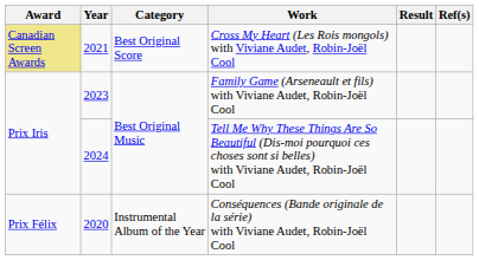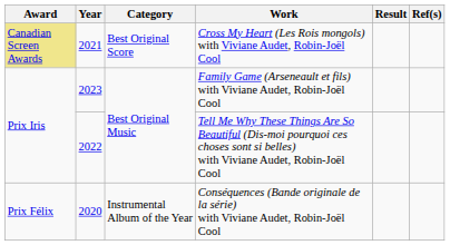row 4 | Year: 2024 -> 2022
